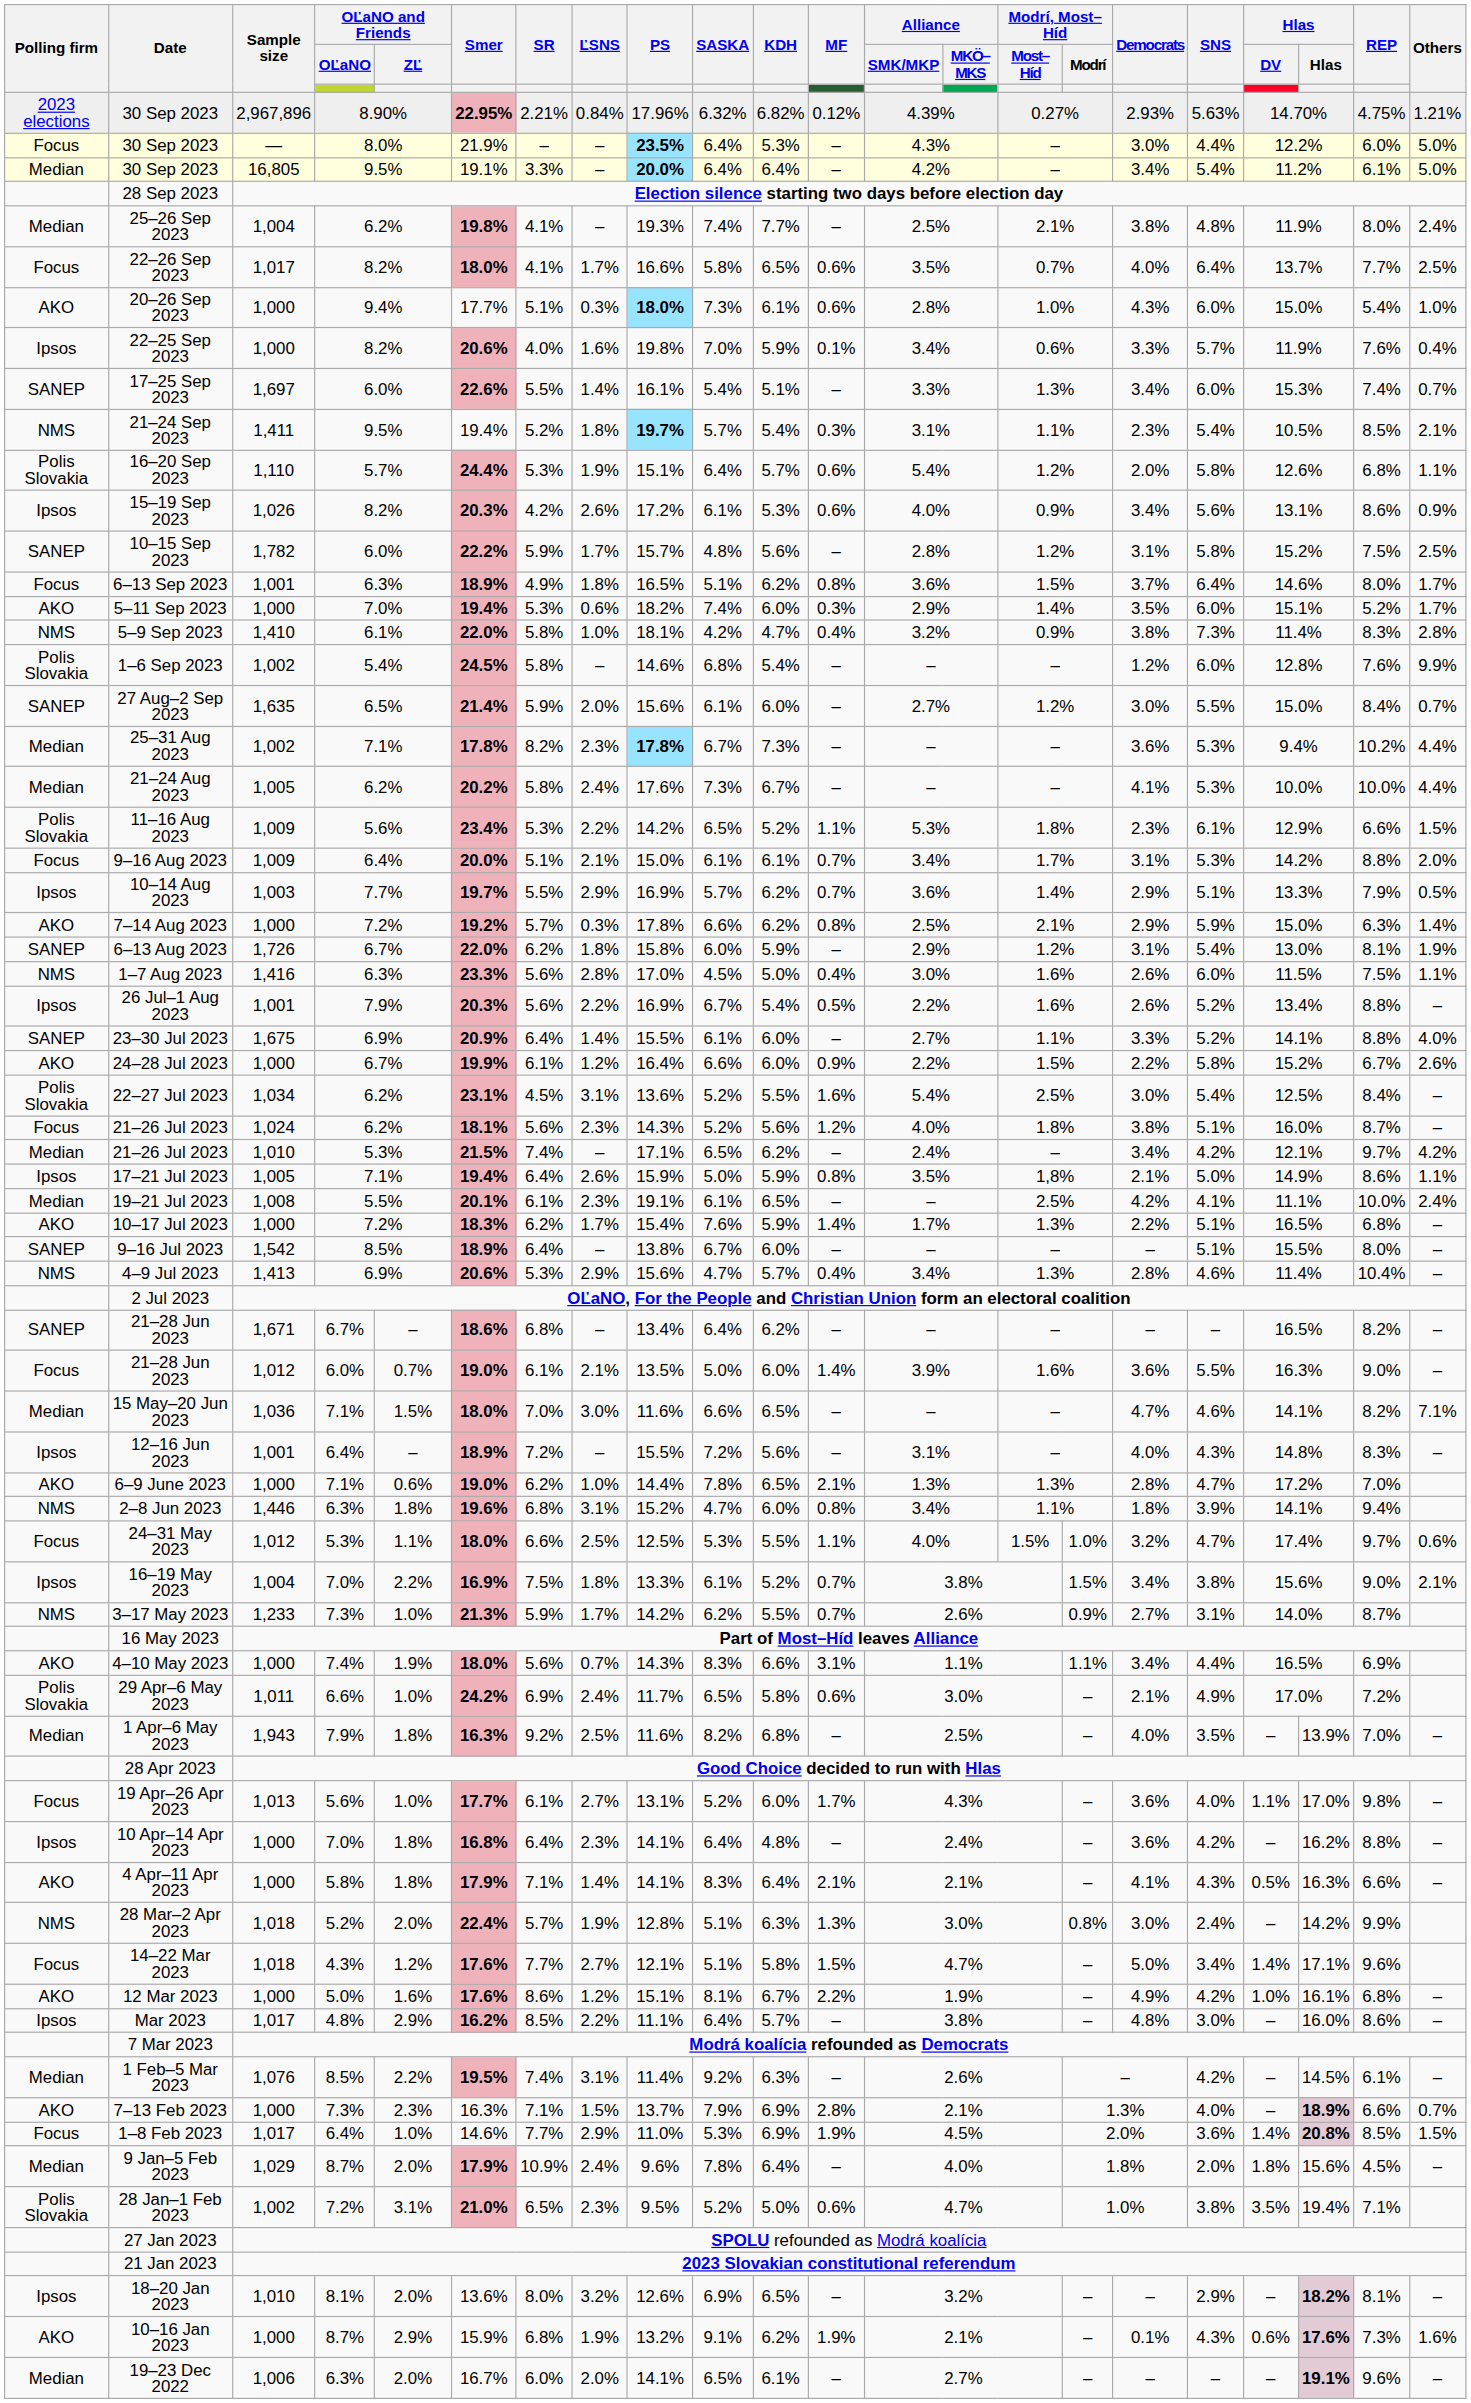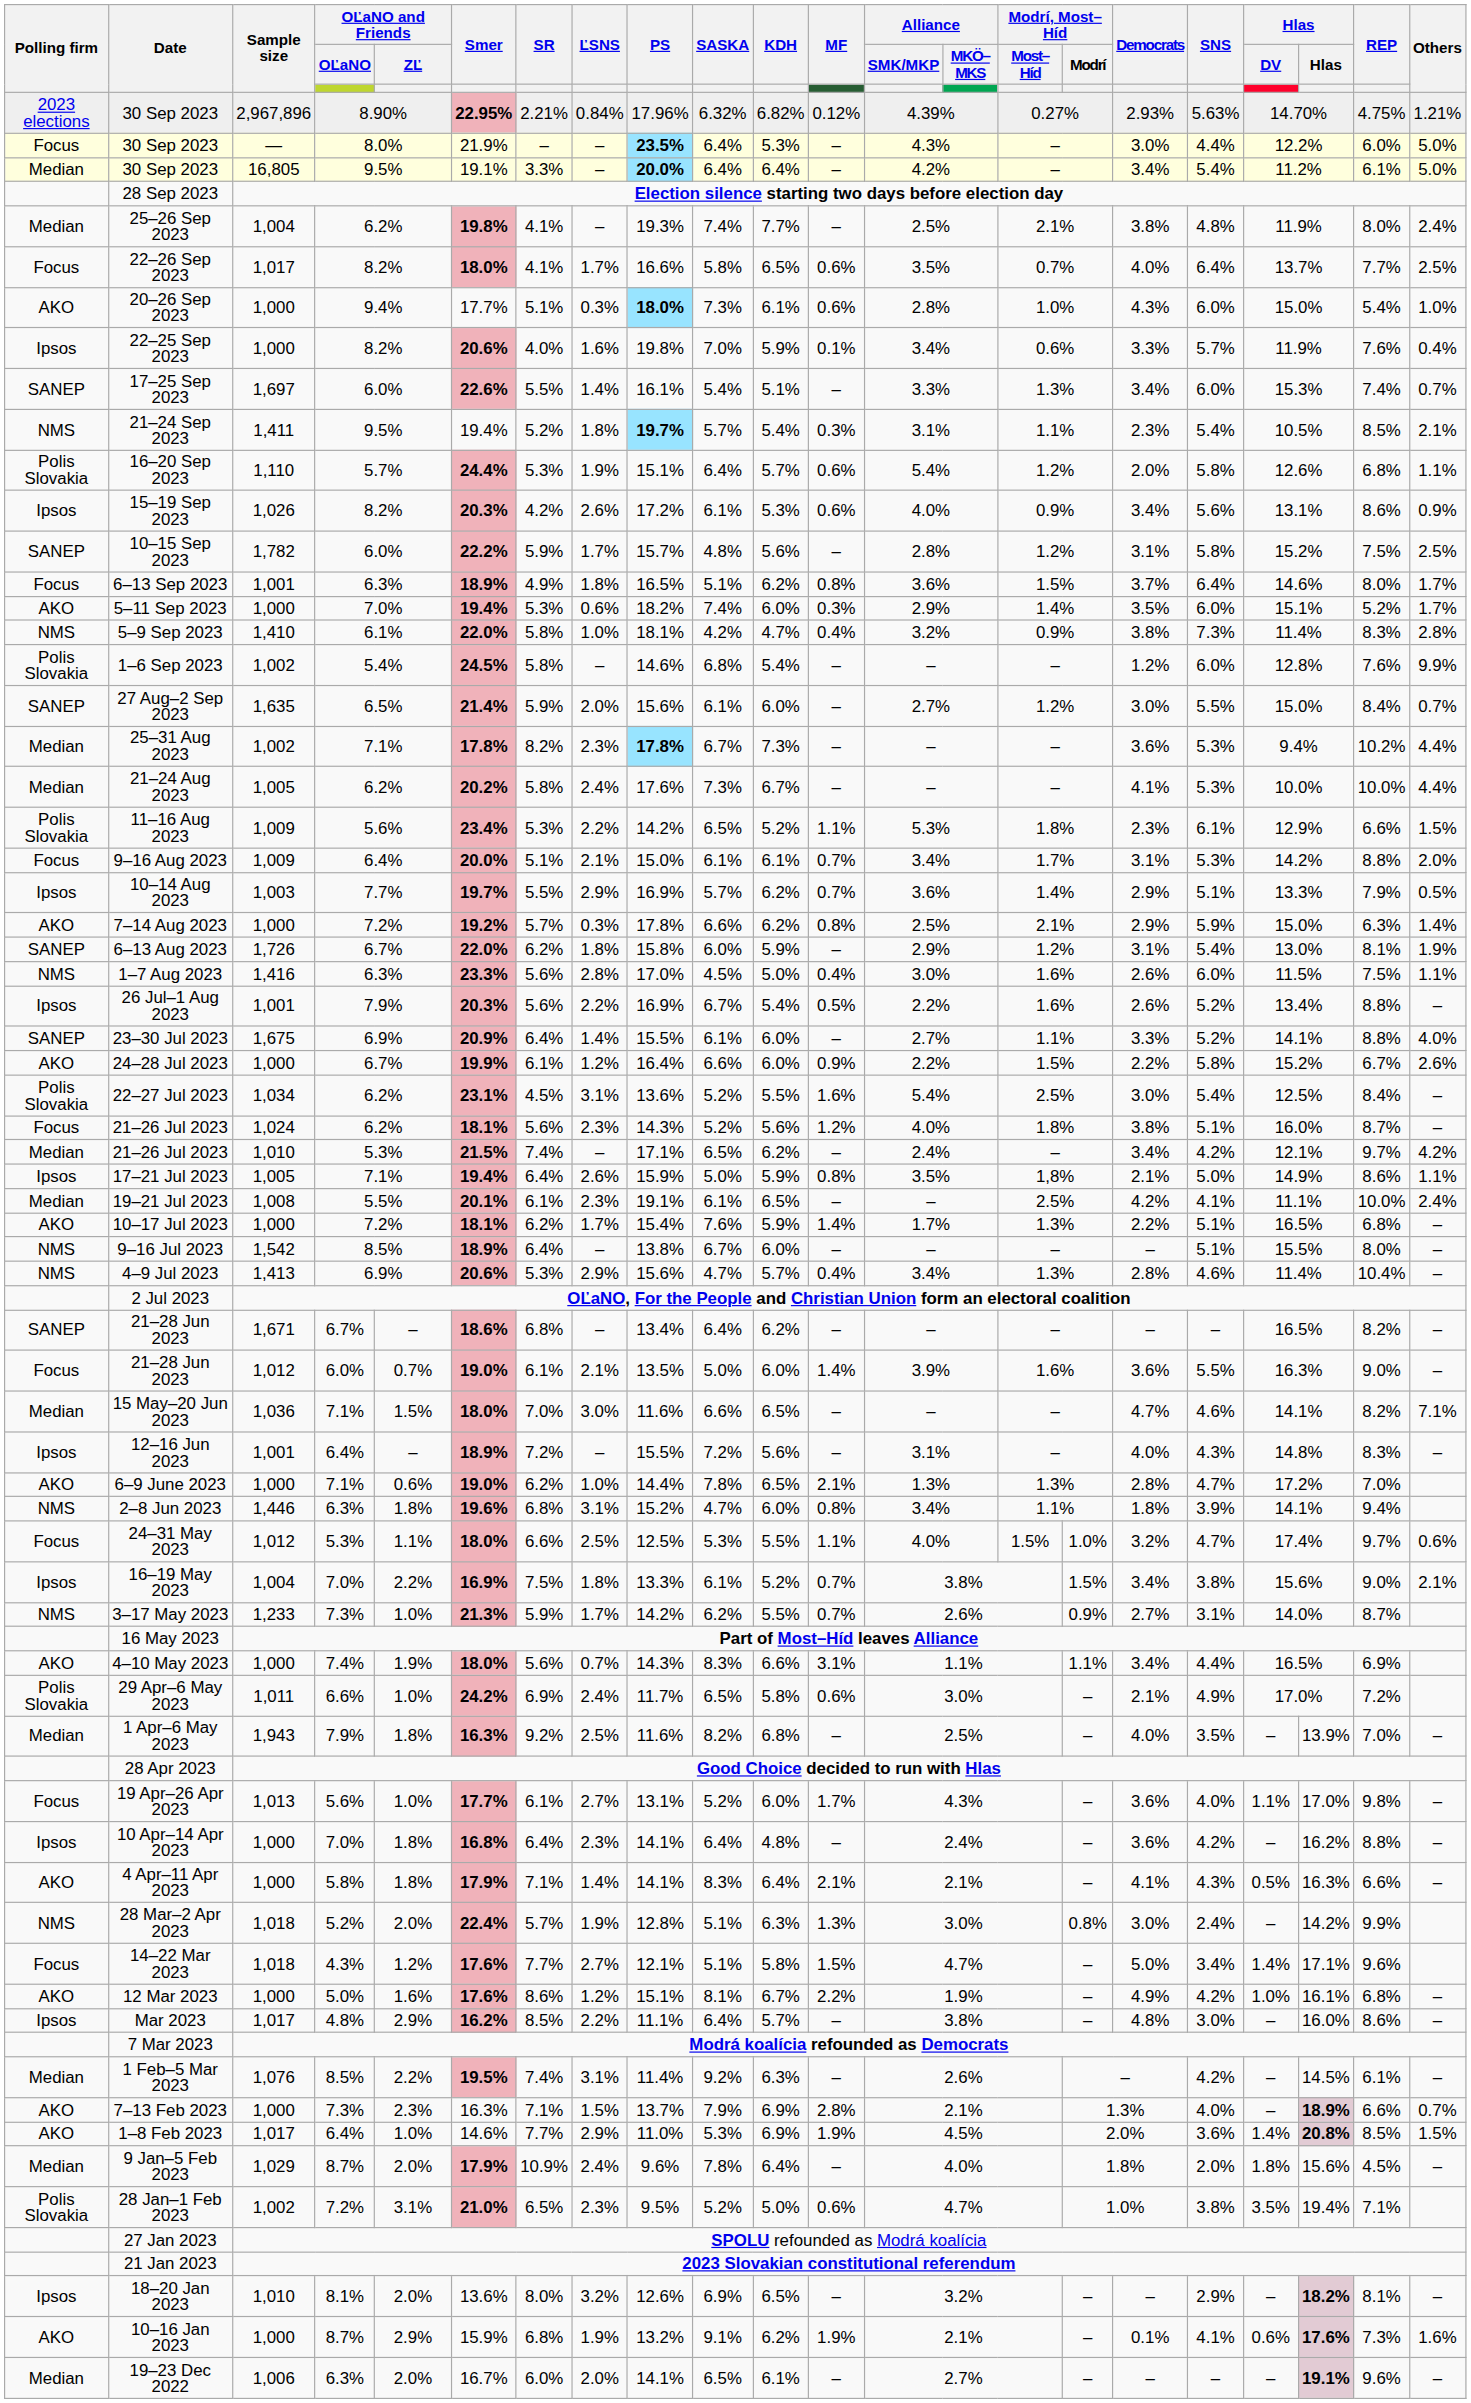10–17 Jul 2023 | Smer: 18.3% -> 18.1%
9–16 Jul 2023 | Polling firm: SANEP -> NMS
1–8 Feb 2023 | Polling firm: Focus -> AKO
10–16 Jan 2023 | SNS: 4.3% -> 4.1%
